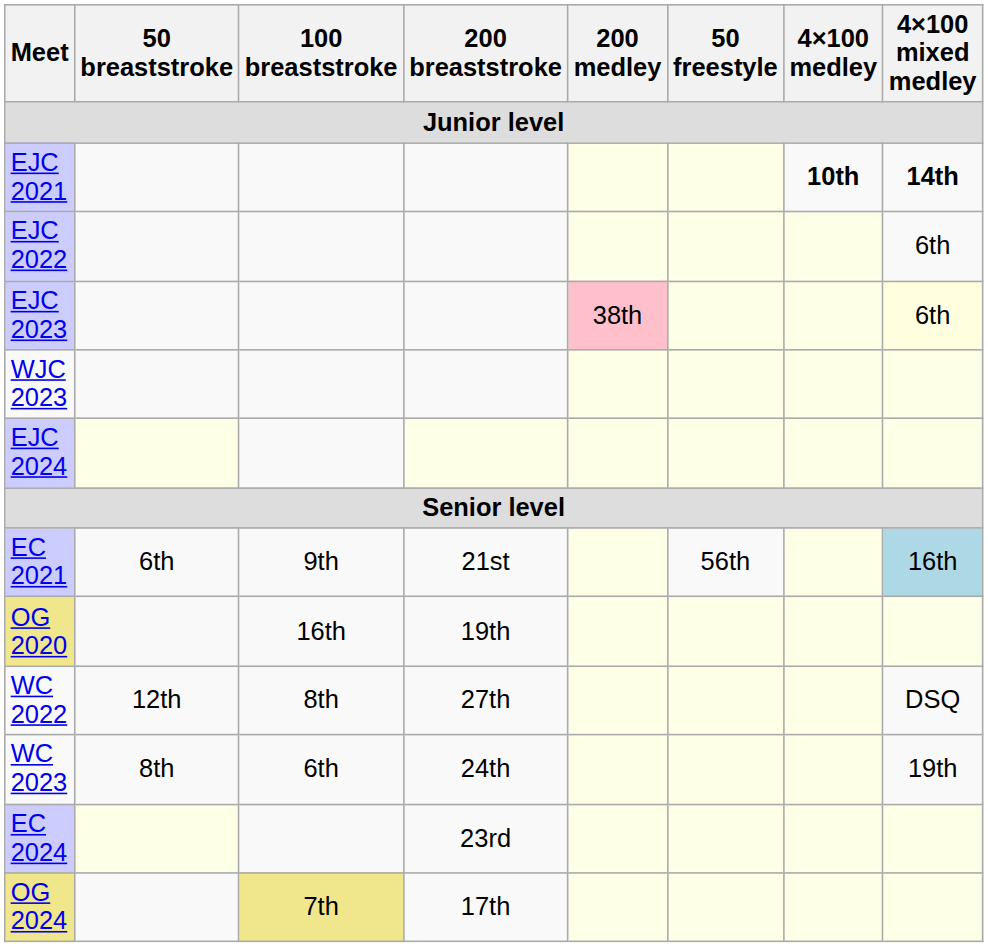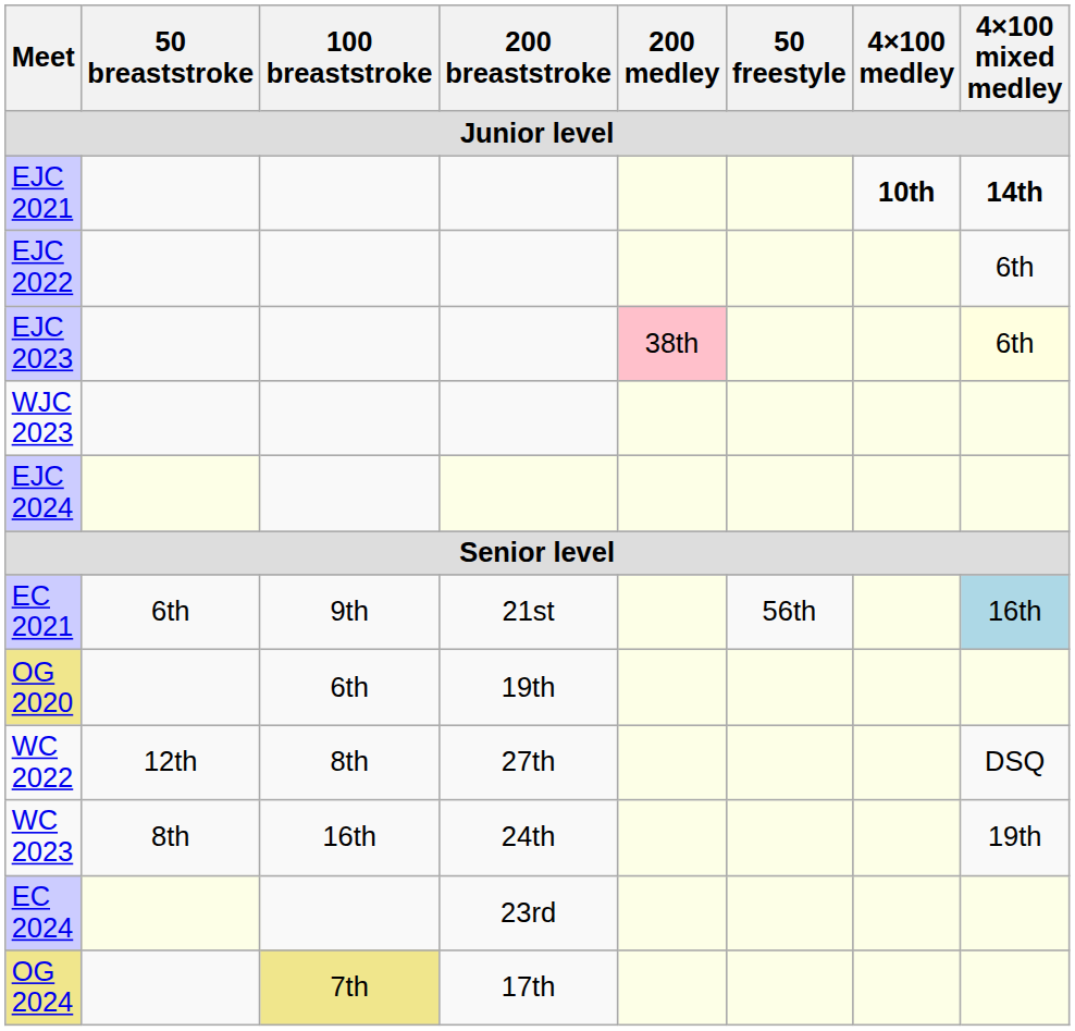OG 2020 | 100 breaststroke: 16th -> 6th
WC 2023 | 100 breaststroke: 6th -> 16th
